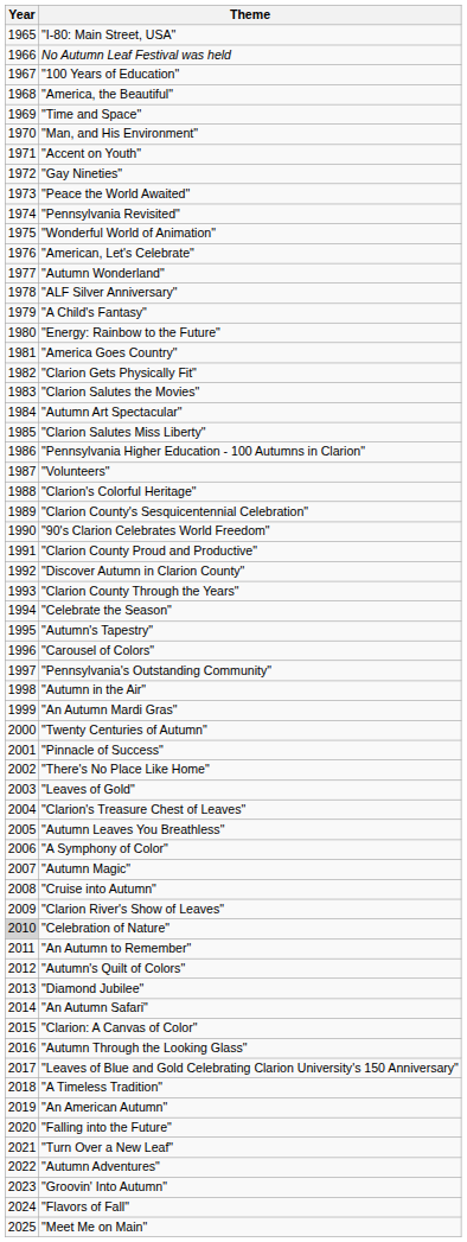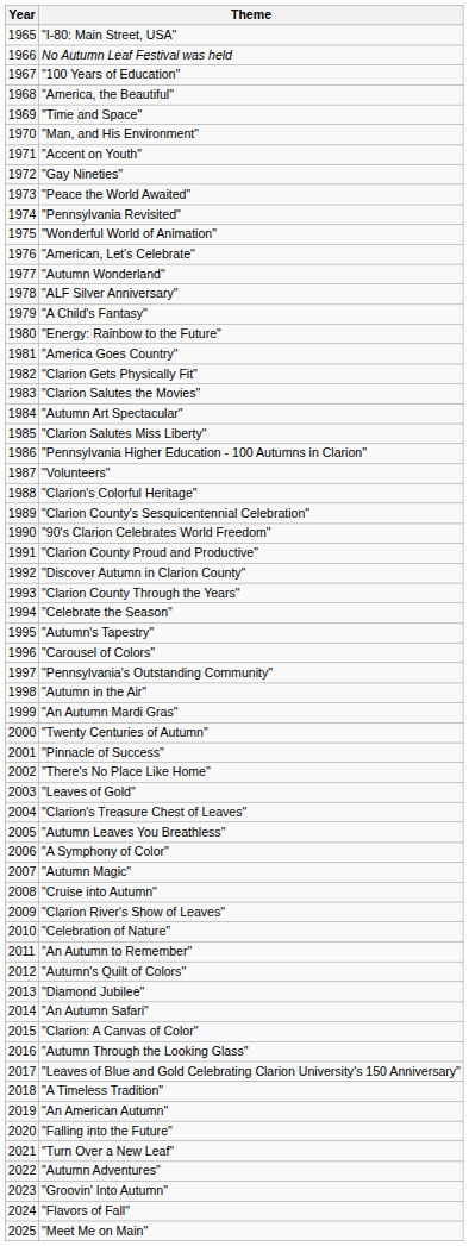"Celebration of Nature" | Year: lightgrey background -> no background
